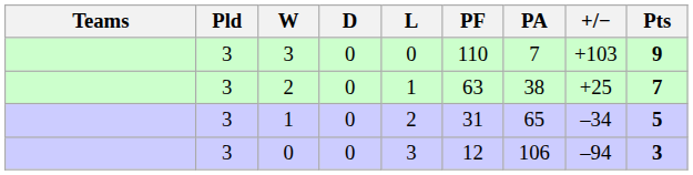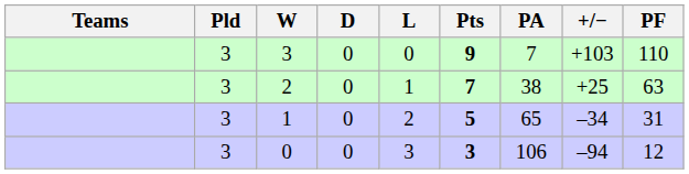columns swapped: PF <-> Pts
